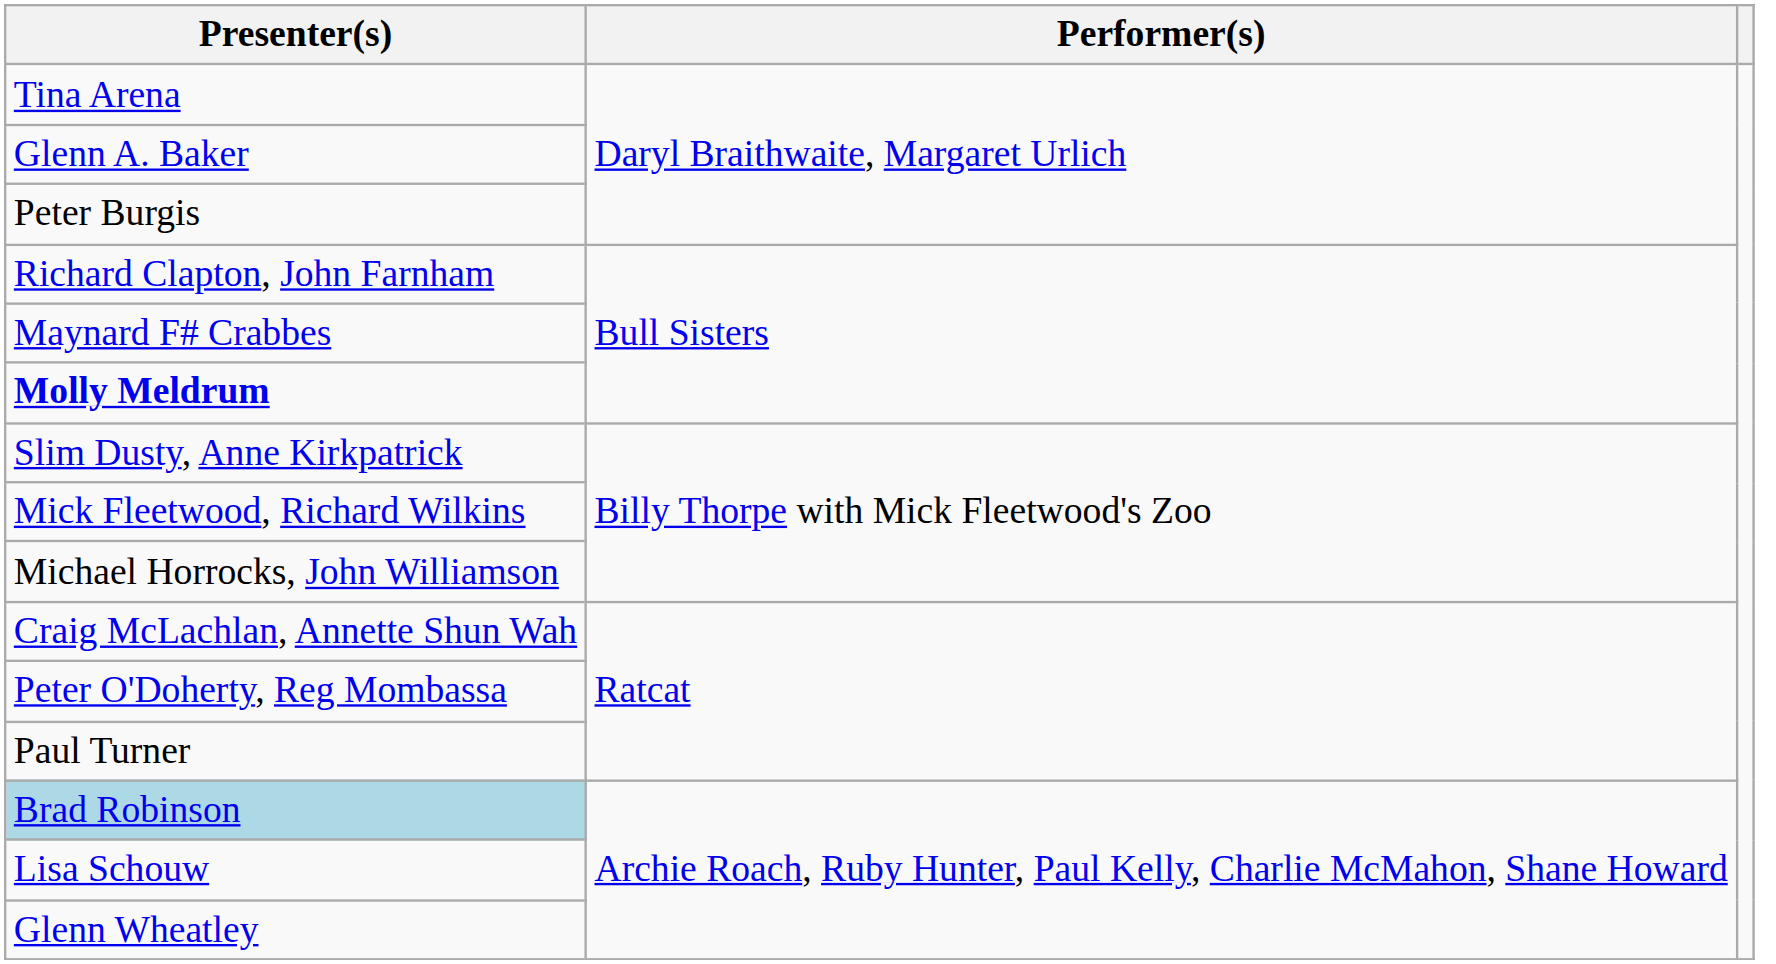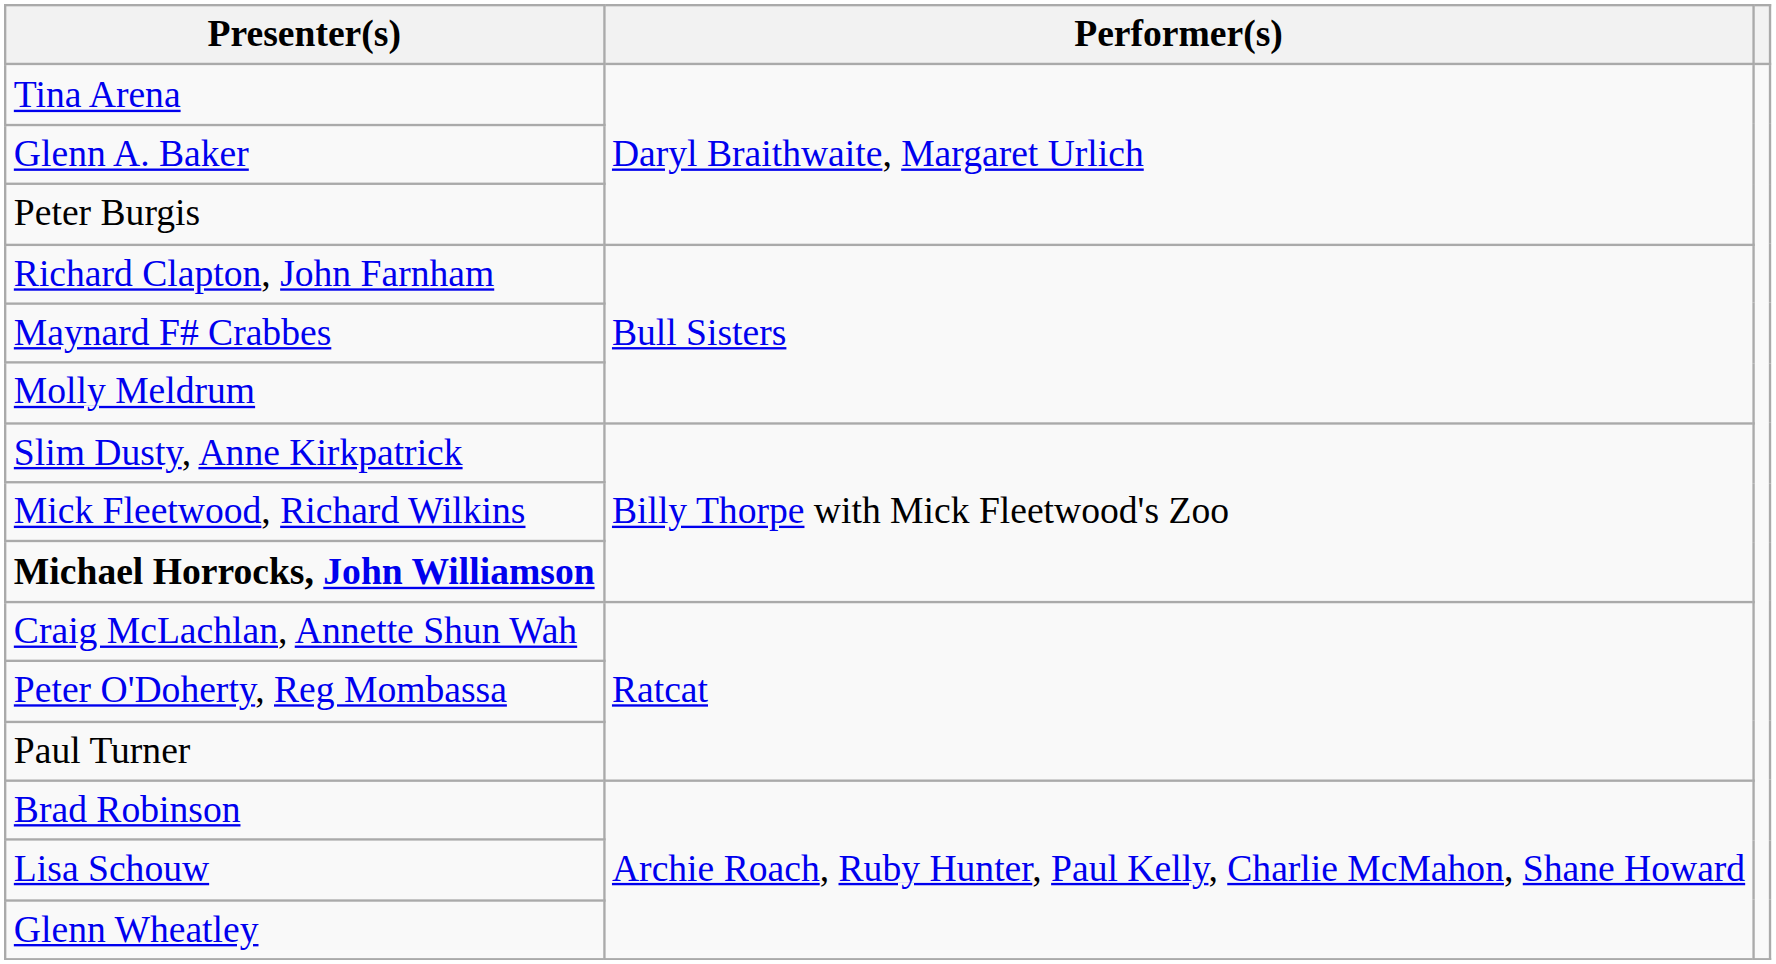Molly Meldrum | Presenter(s): bold -> normal
Michael Horrocks, John Williamson | Presenter(s): normal -> bold
Brad Robinson | Presenter(s): lightblue background -> no background
